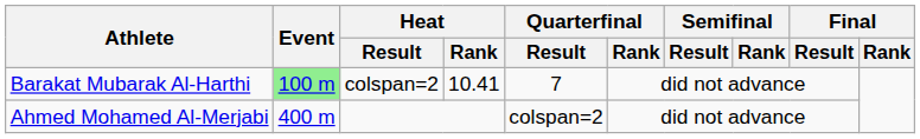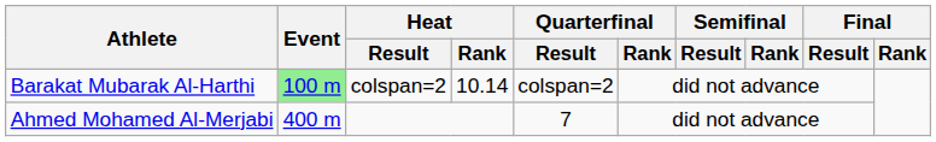Barakat Mubarak Al-Harthi | Heat / Rank: 10.41 -> 10.14
Barakat Mubarak Al-Harthi | Quarterfinal / Result: 7 -> colspan=2
Ahmed Mohamed Al-Merjabi | Quarterfinal / Result: colspan=2 -> 7
